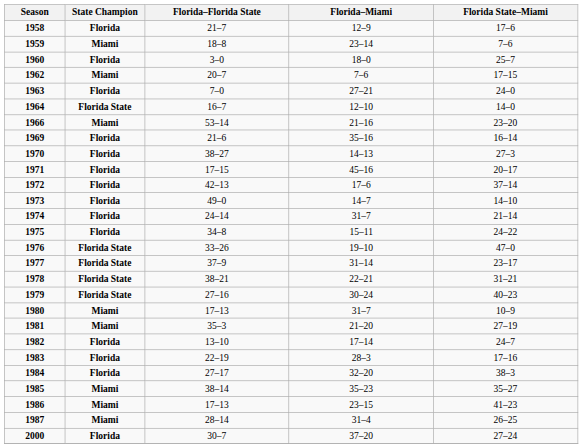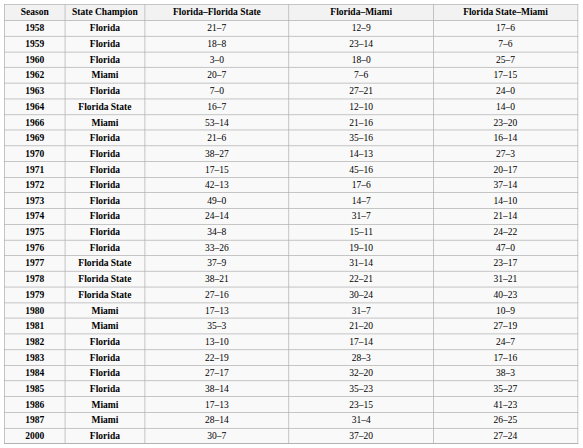1959 | State Champion: Miami -> Florida
1976 | State Champion: Florida State -> Florida
1985 | State Champion: Miami -> Florida
